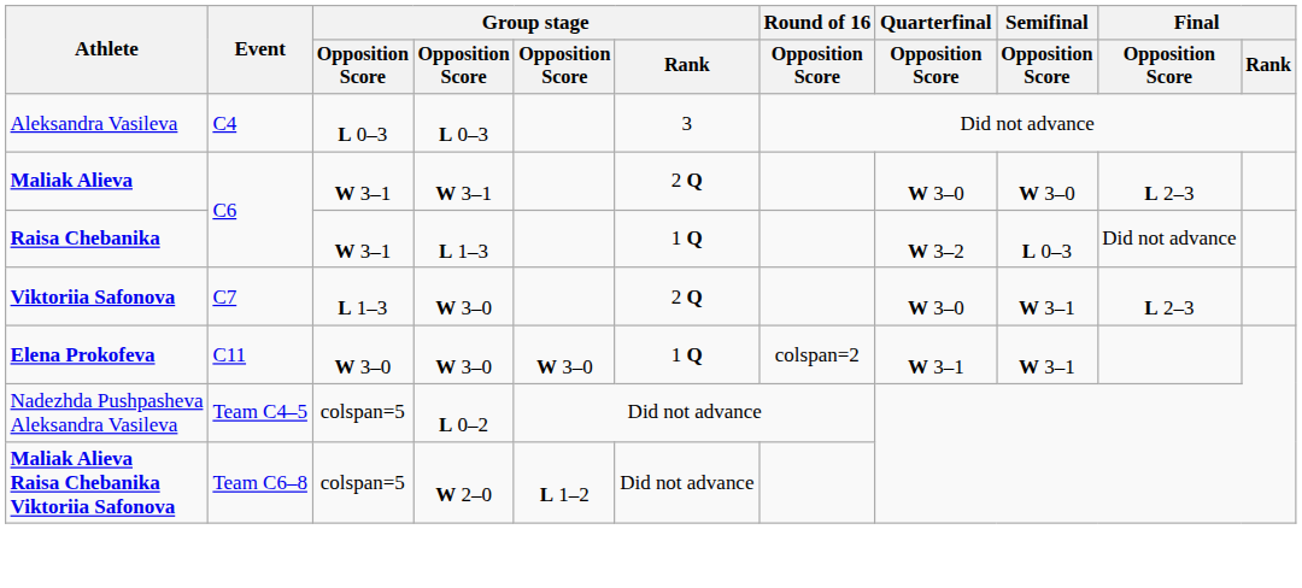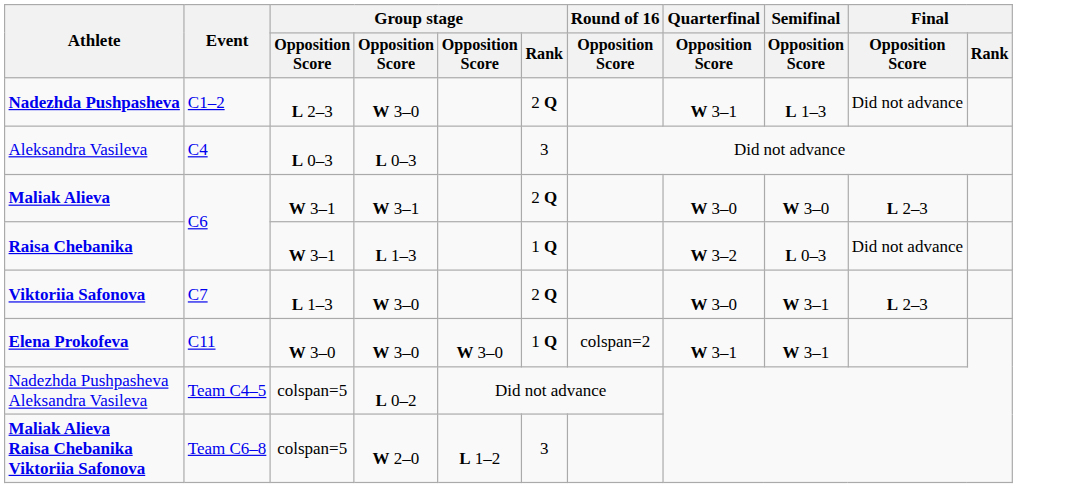+ row: Nadezhda Pushpasheva | C1–2 | L 2–3 | W 3–0 | 2 Q | W 3–1 | L 1–3 | Did not advance
Maliak Alieva Raisa Chebanika Viktoriia Safonova | Group stage / Rank: Did not advance -> 3
